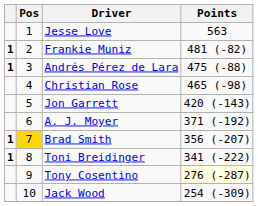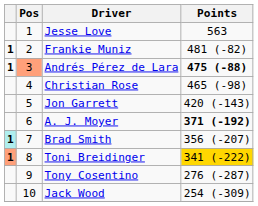Andrés Pérez de Lara | Pos: no background -> lightsalmon background
Andrés Pérez de Lara | Points: normal -> bold
A. J. Moyer | Points: normal -> bold
Brad Smith | column 1: no background -> paleturquoise background
Brad Smith | Pos: gold background -> no background
Toni Breidinger | column 1: no background -> lightsalmon background
Toni Breidinger | Points: no background -> gold background
Tony Cosentino | Points: lightyellow background -> no background
